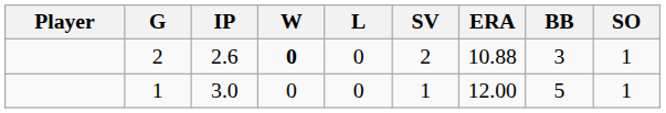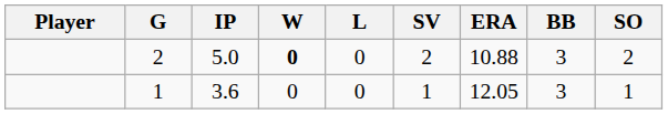row 2 | IP: 2.6 -> 5.0
row 2 | SO: 1 -> 2
row 3 | IP: 3.0 -> 3.6
row 3 | ERA: 12.00 -> 12.05
row 3 | BB: 5 -> 3
